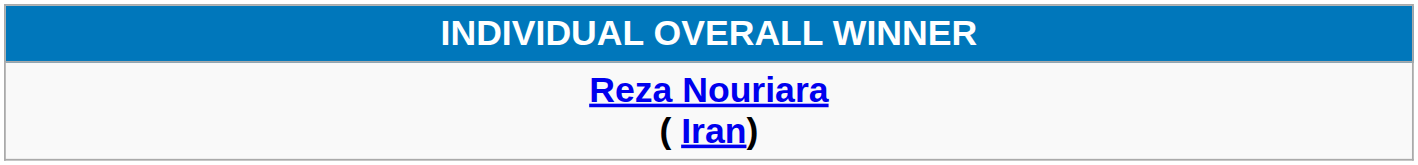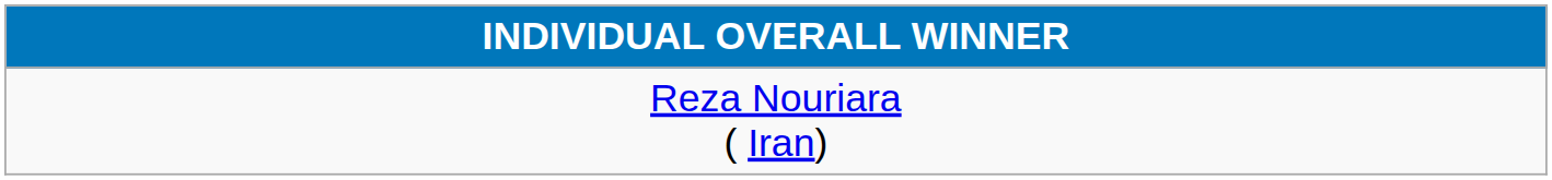row 2 | column 1: bold -> normal
